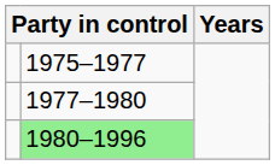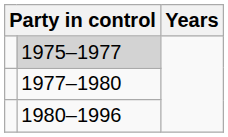1975–1977 | column 2: no background -> lightgrey background
1980–1996 | column 2: lightgreen background -> no background
